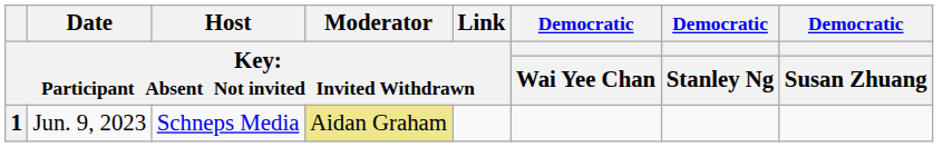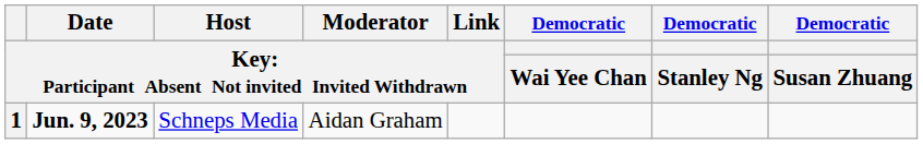1 | column 2: normal -> bold
1 | column 4: khaki background -> no background
